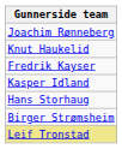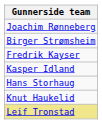row 3 | column 1: Knut Haukelid -> Birger Strømsheim
row 7 | column 1: Birger Strømsheim -> Knut Haukelid
